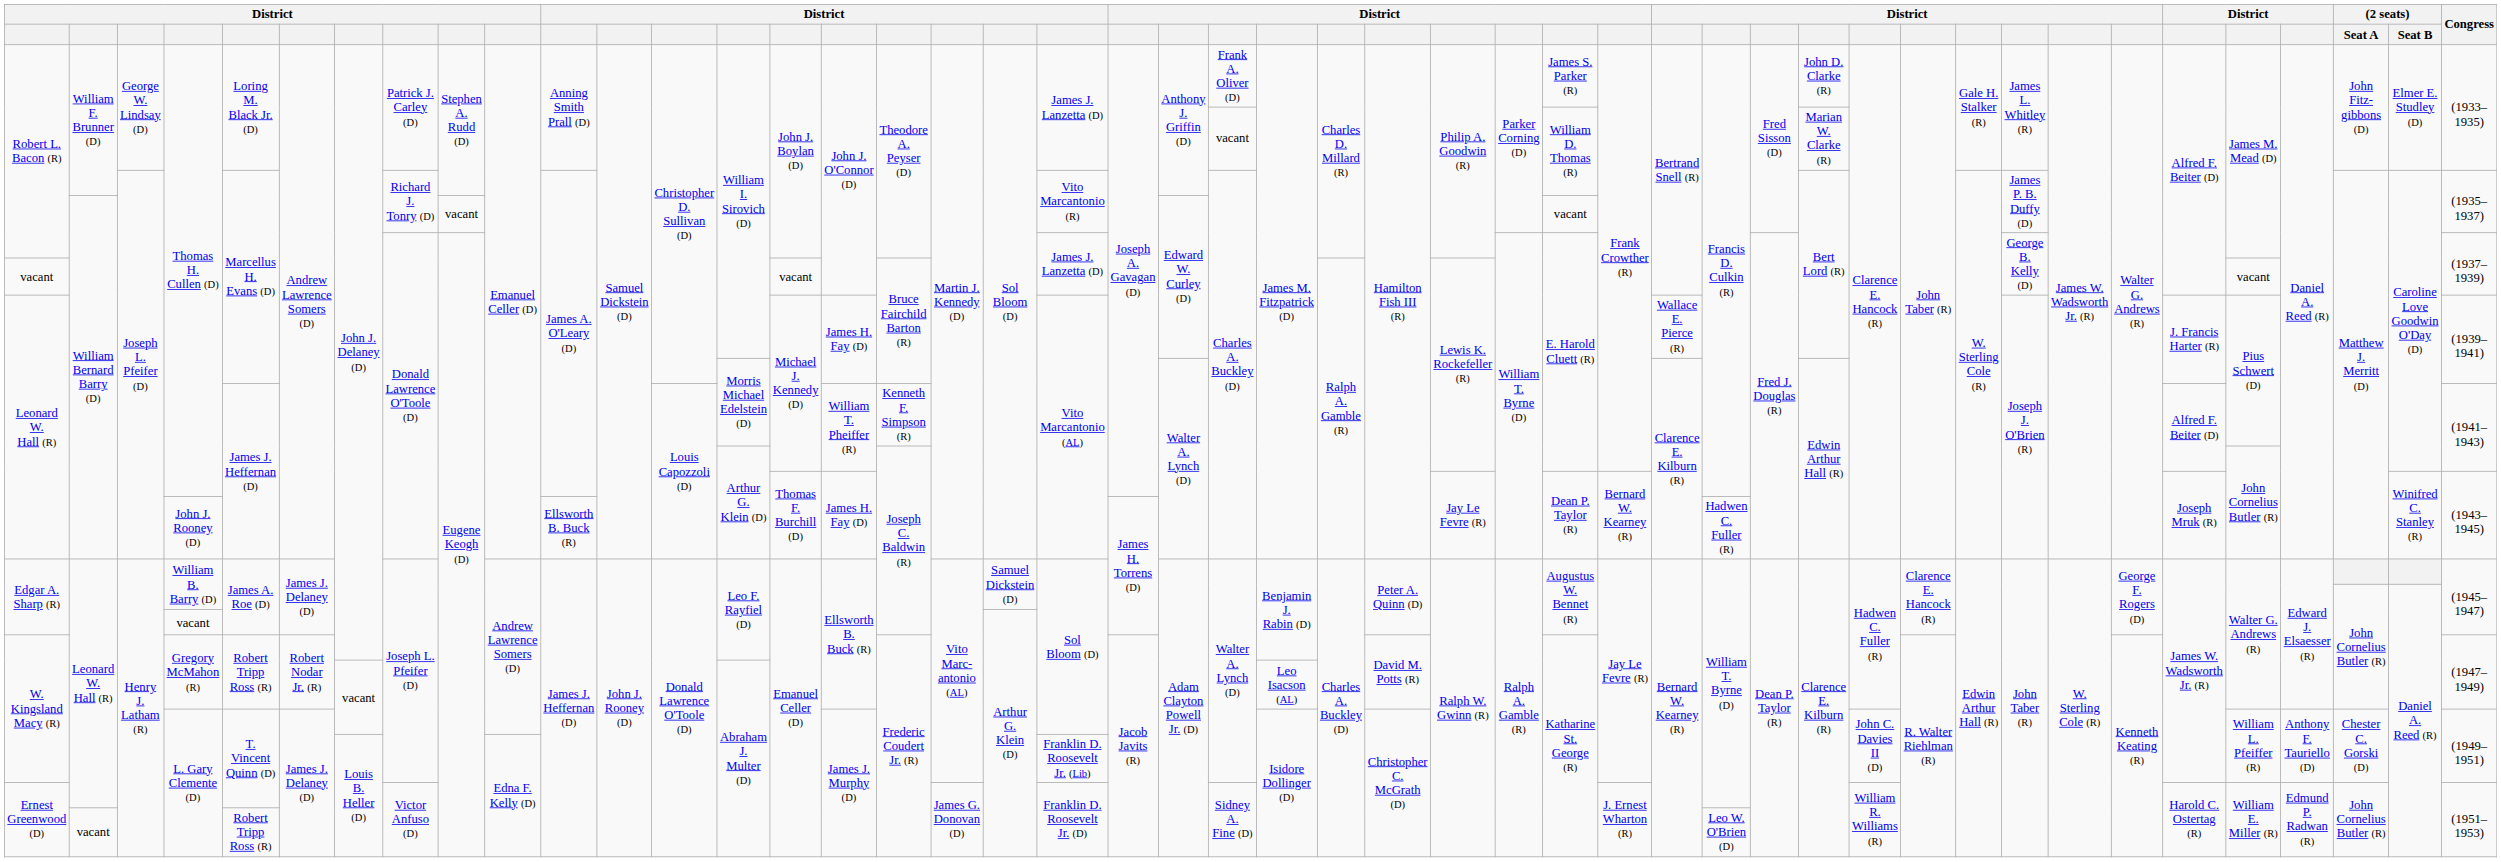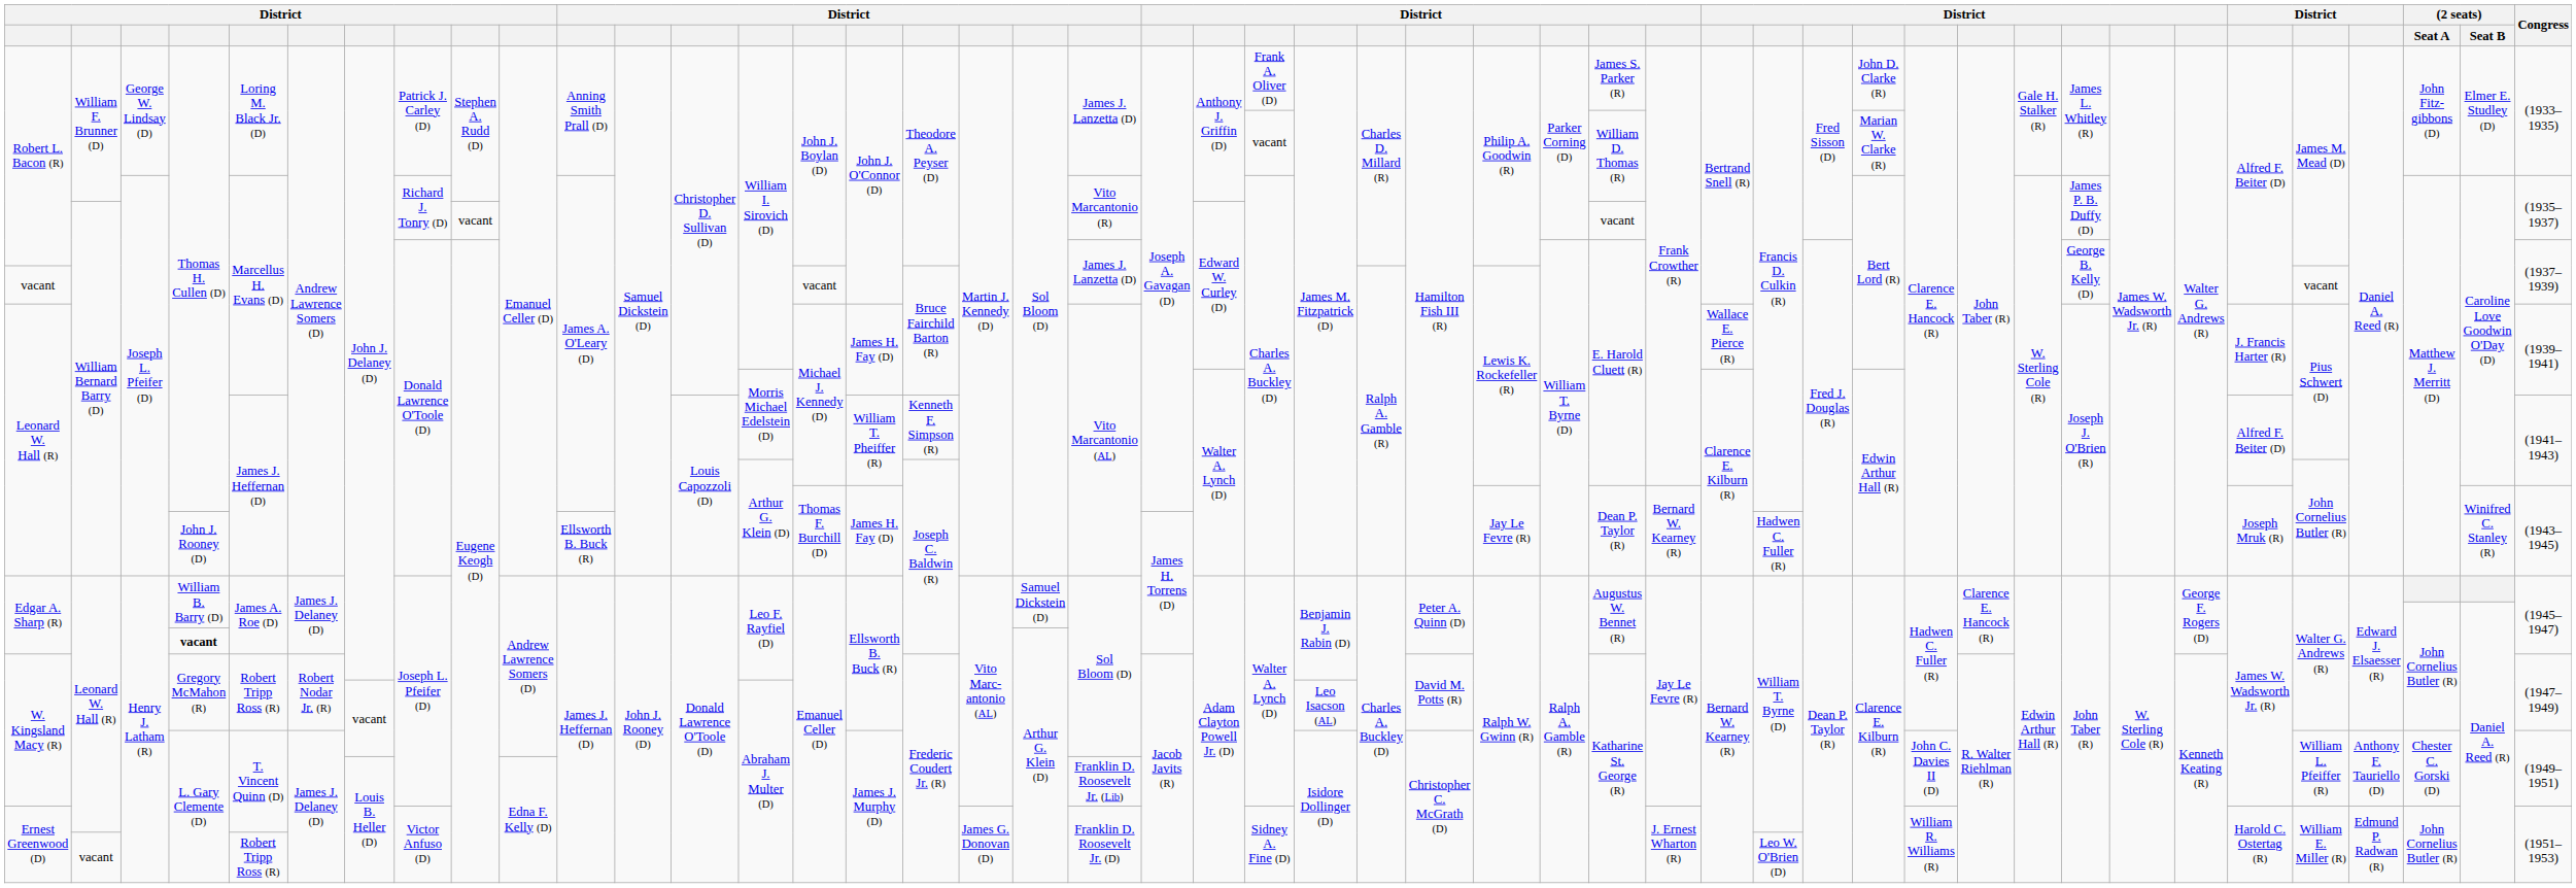Edgar A. Sharp (R) / vacant | column 4: normal -> bold
